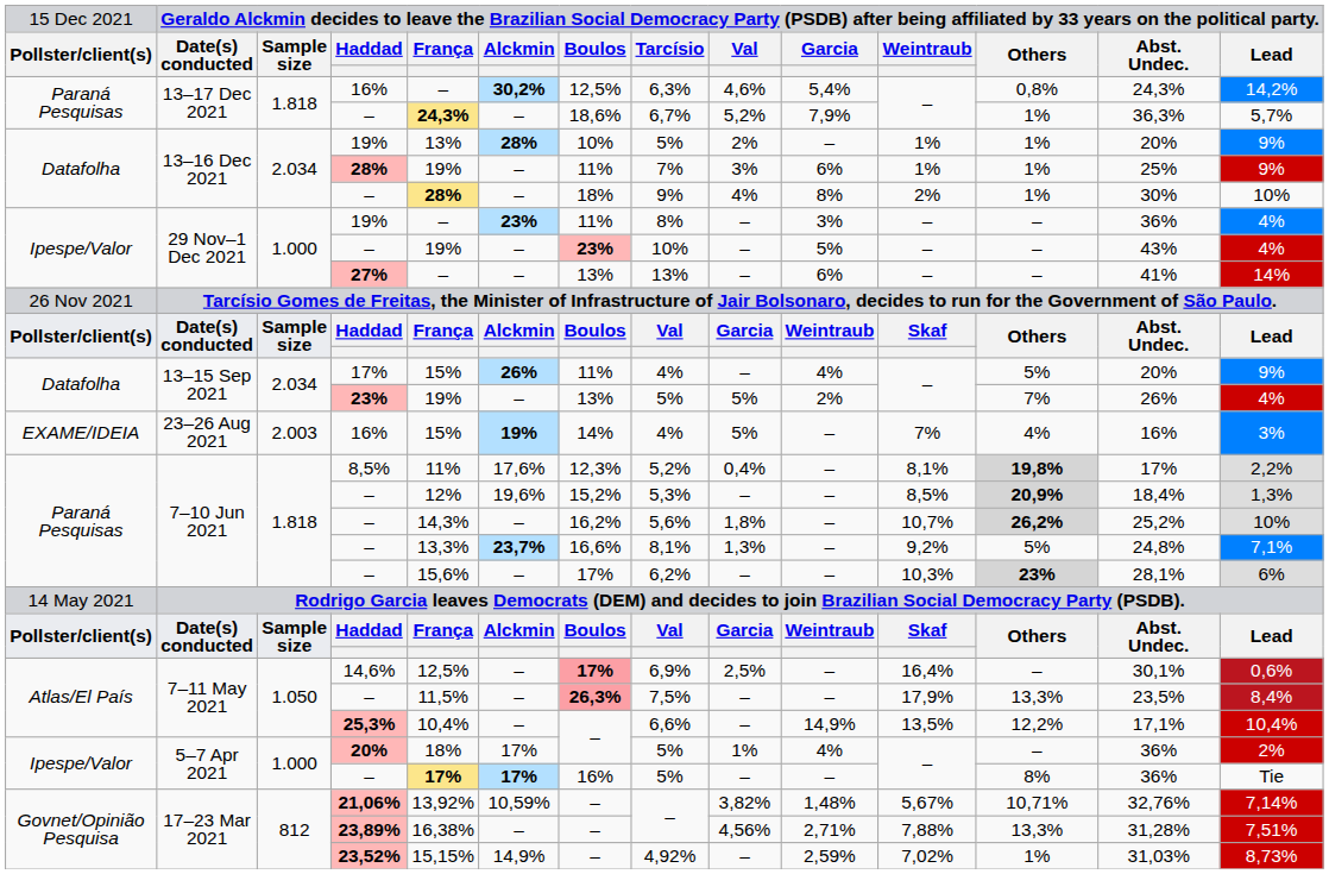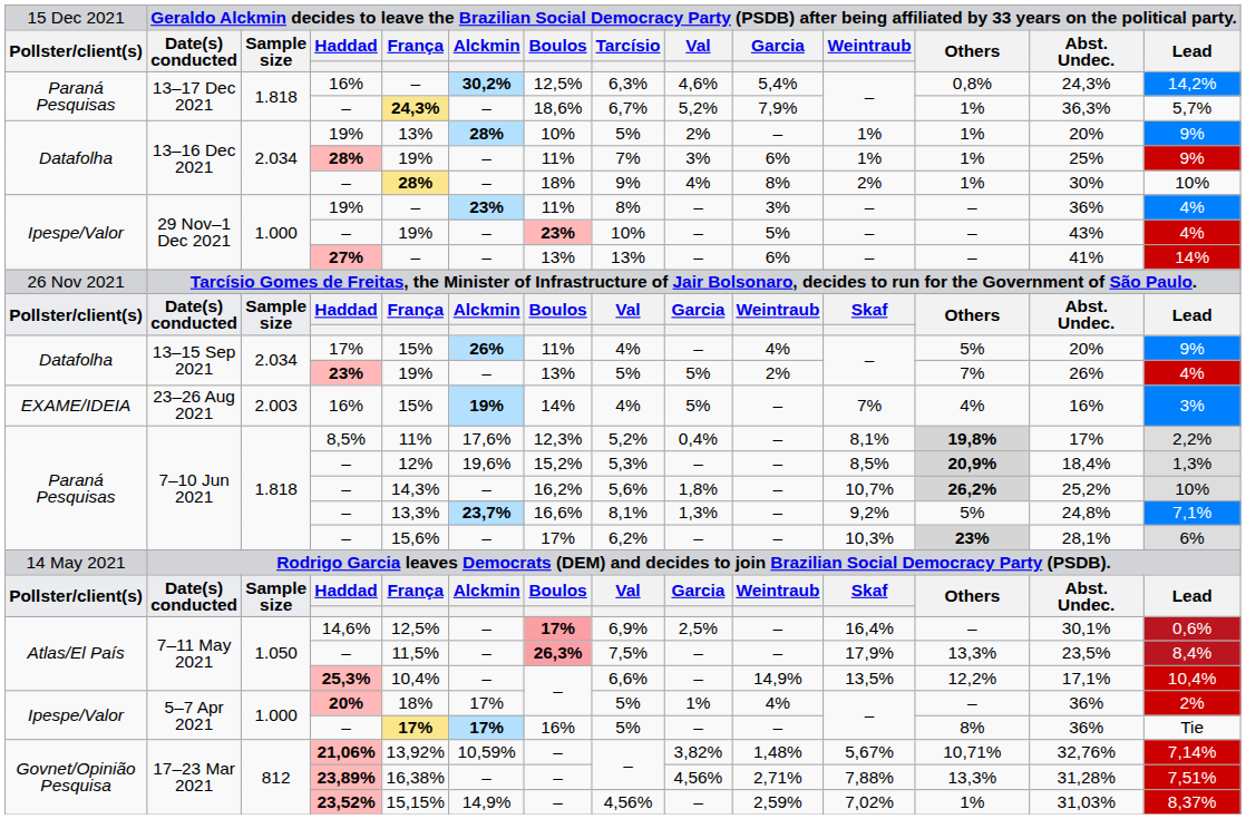23,52% | column 8: 4,92% -> 4,56%
23,52% | column 14: 8,73% -> 8,37%
